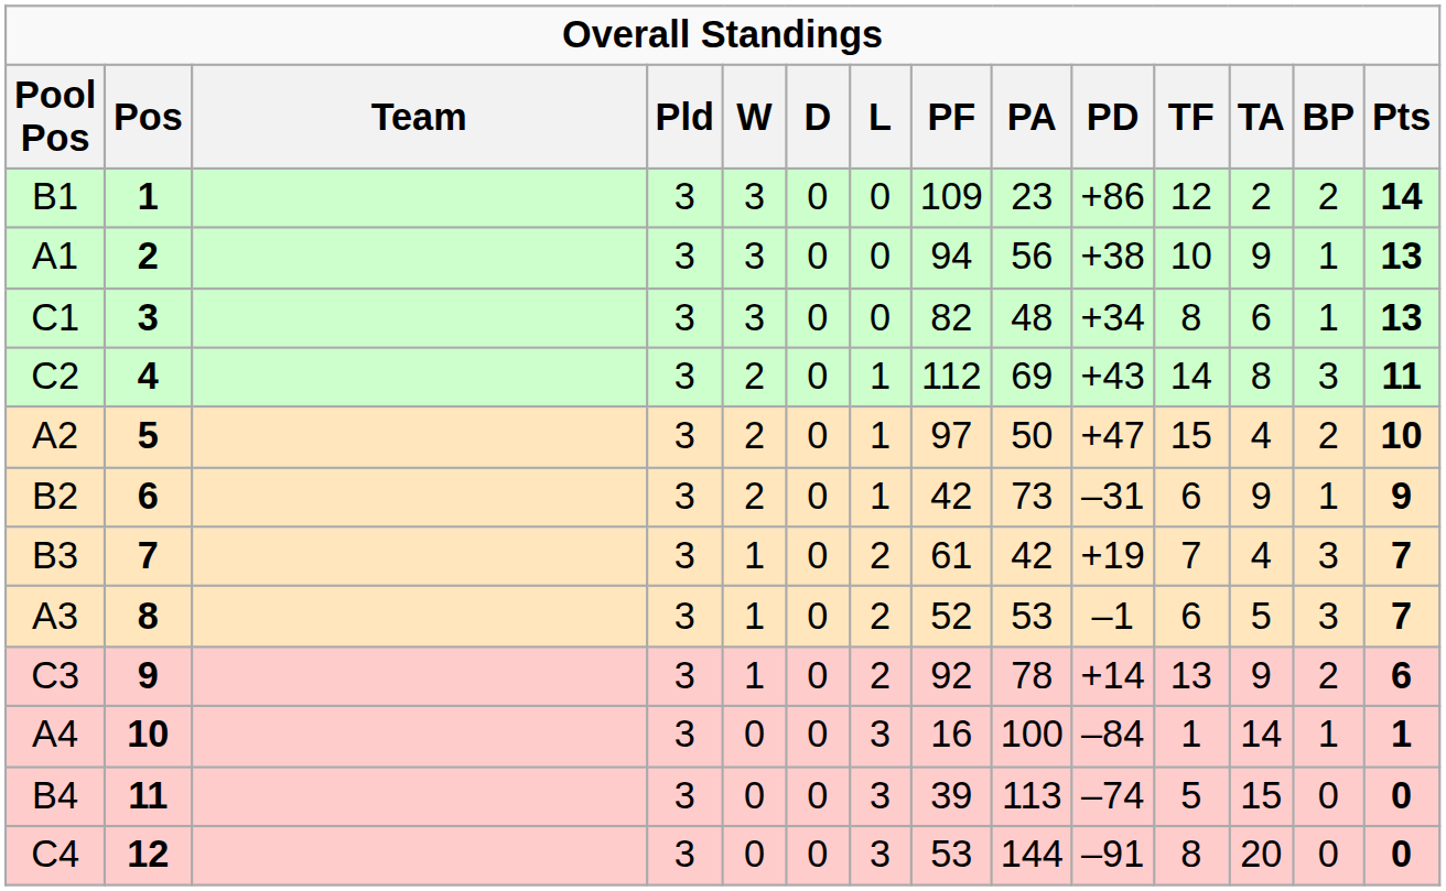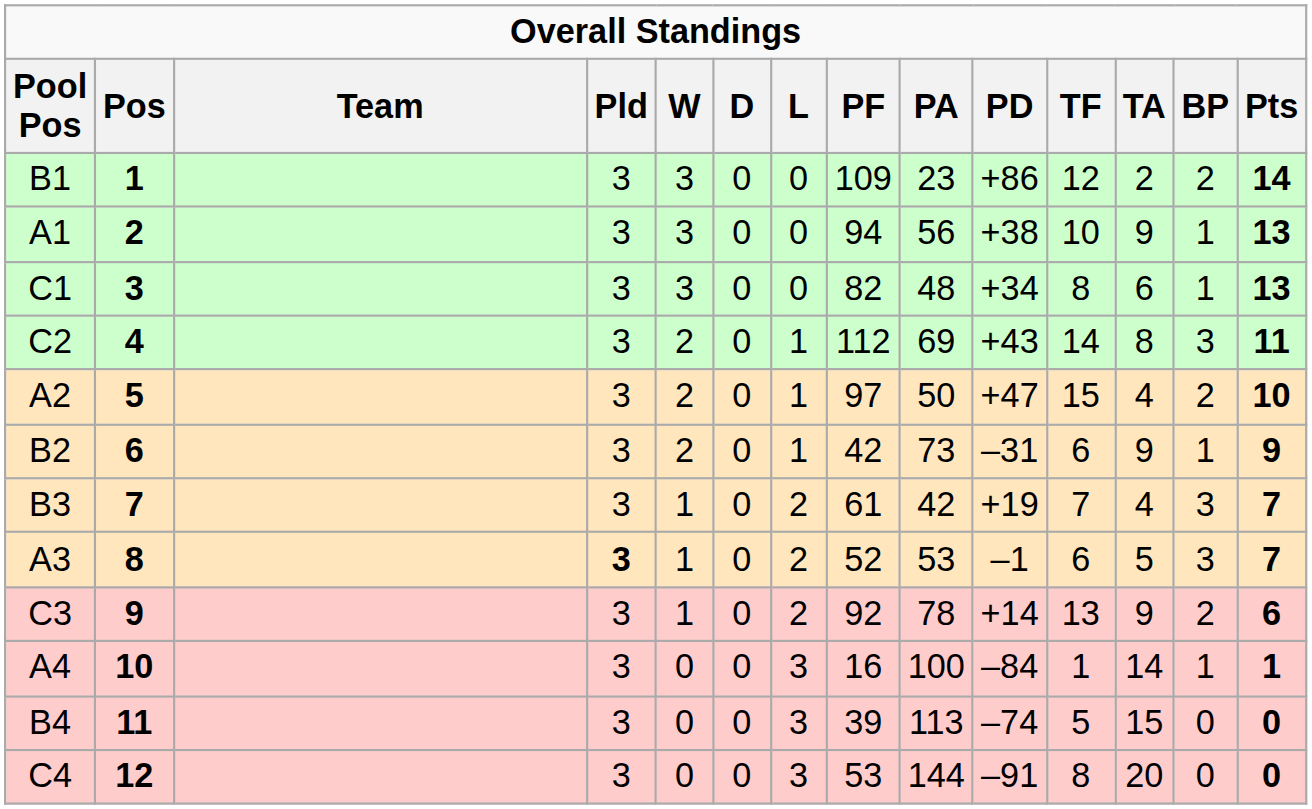A3 | column 4: normal -> bold
